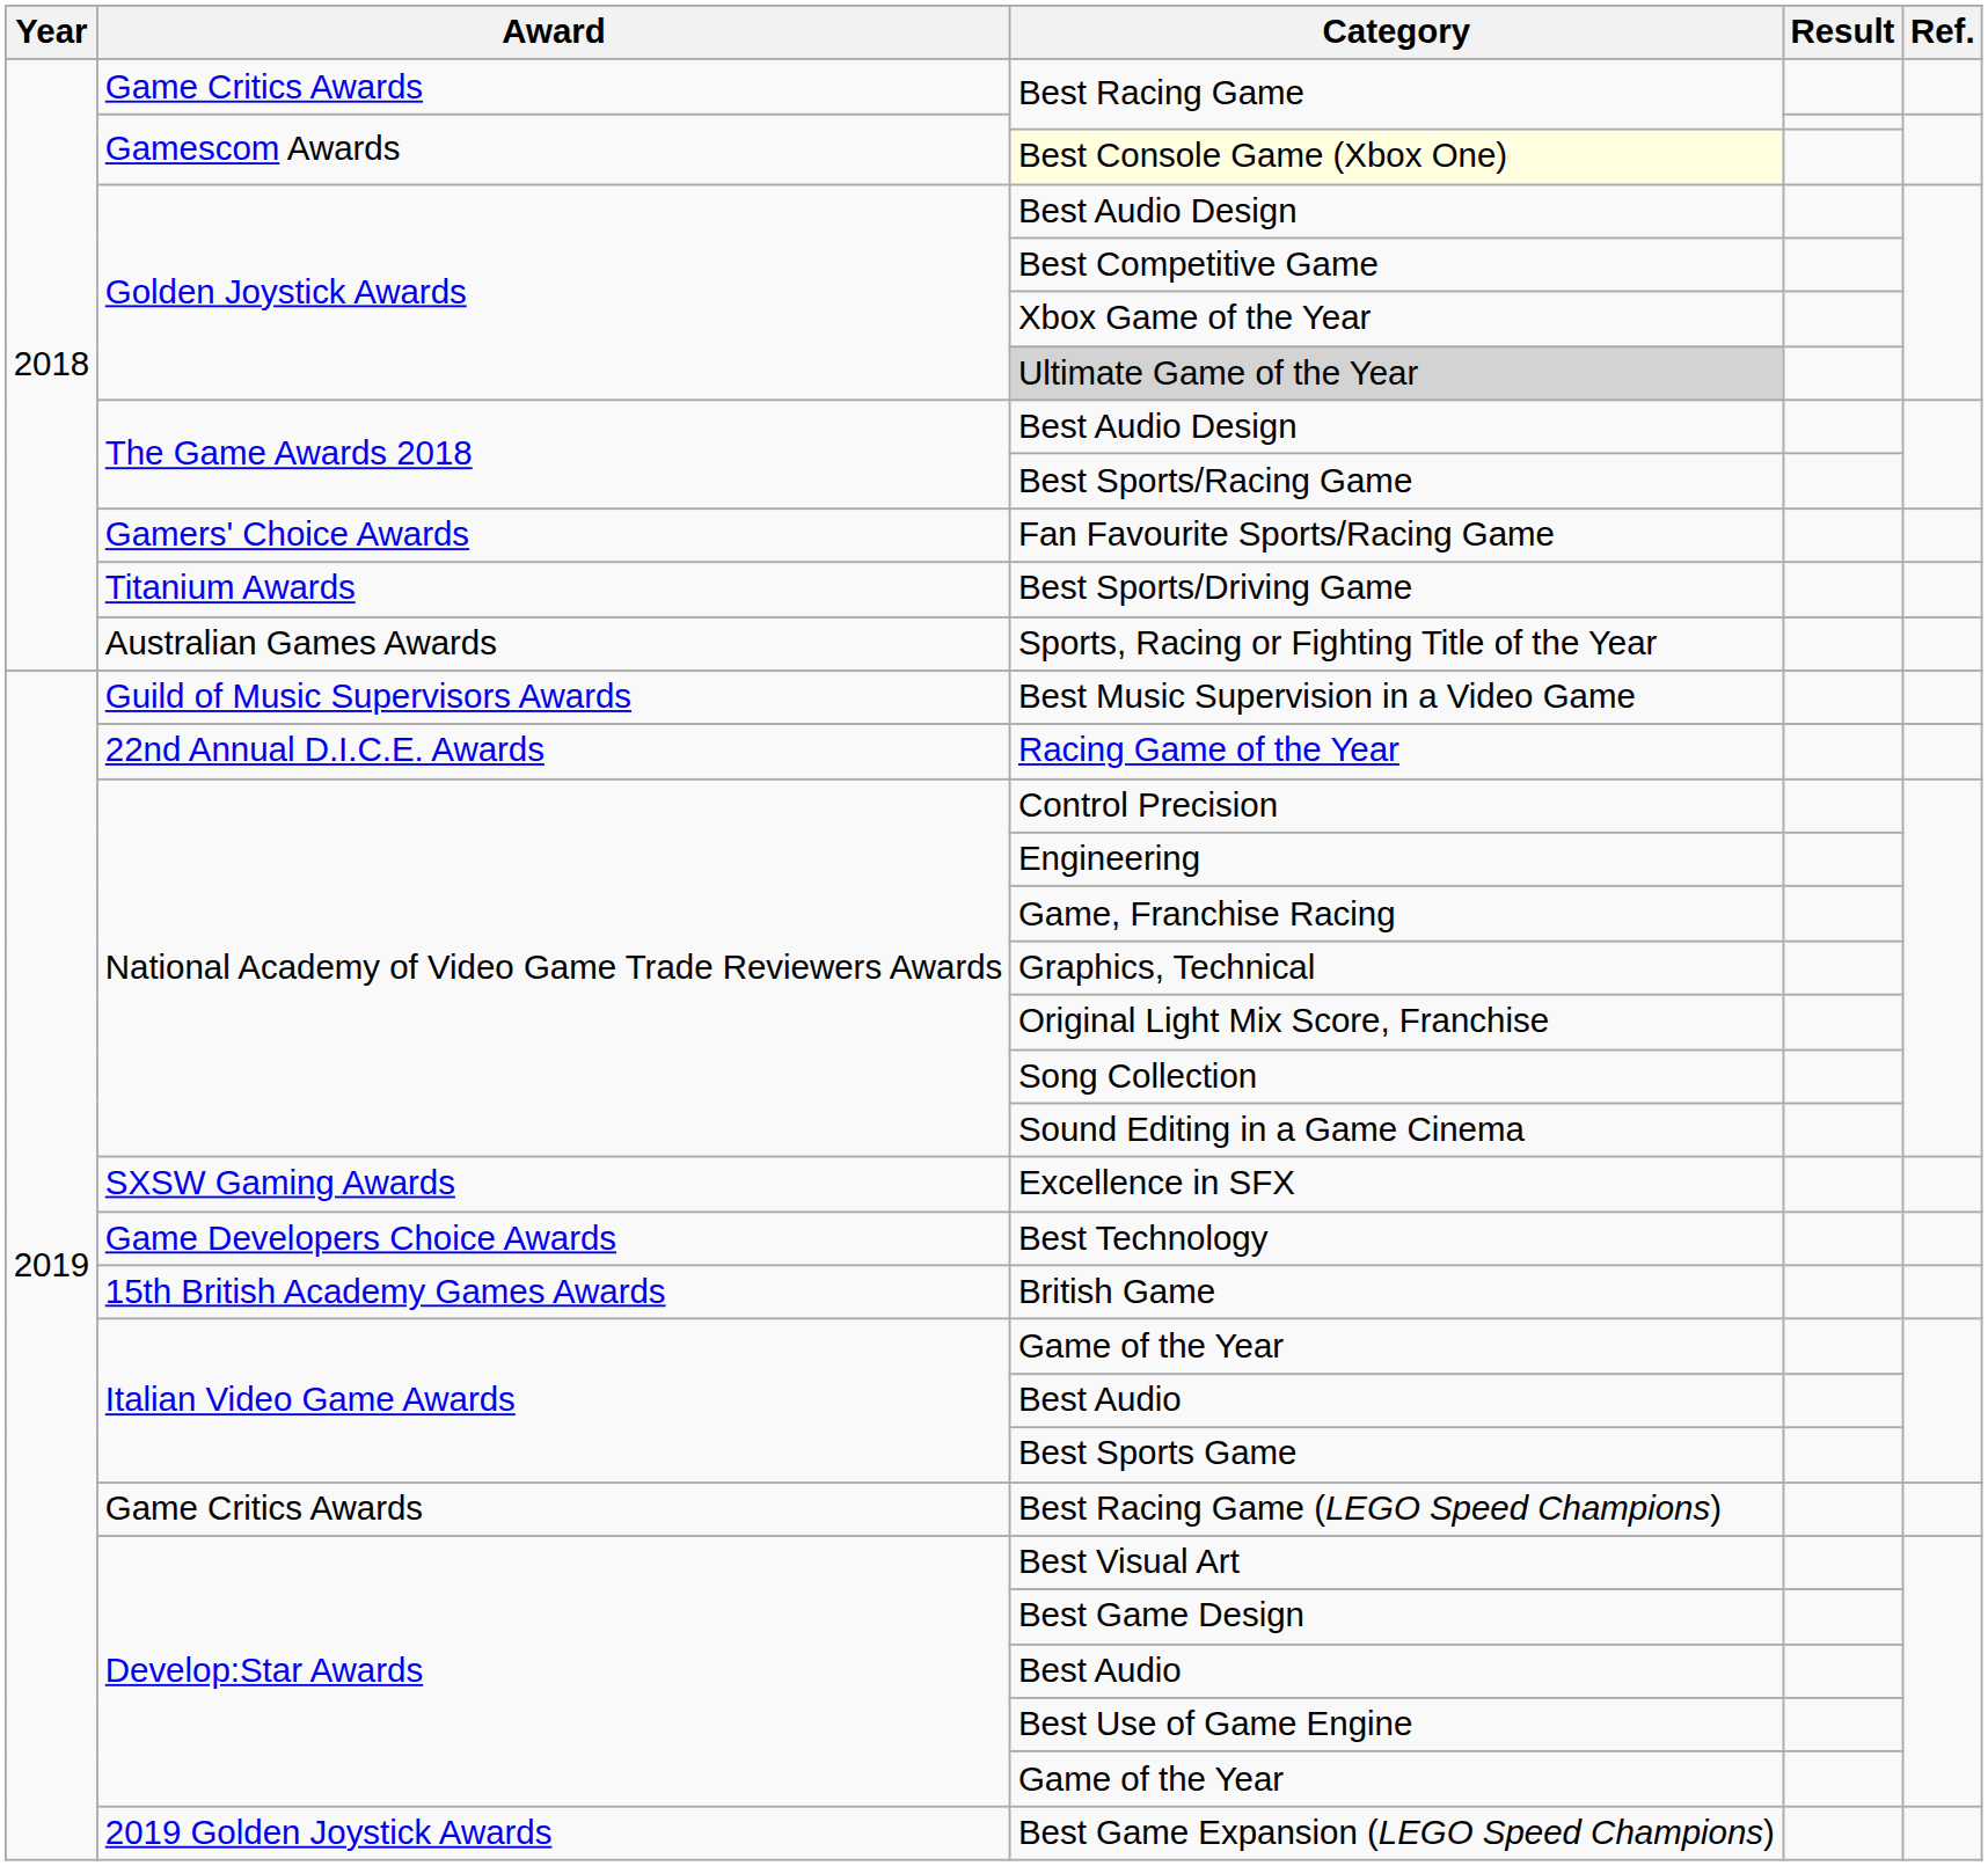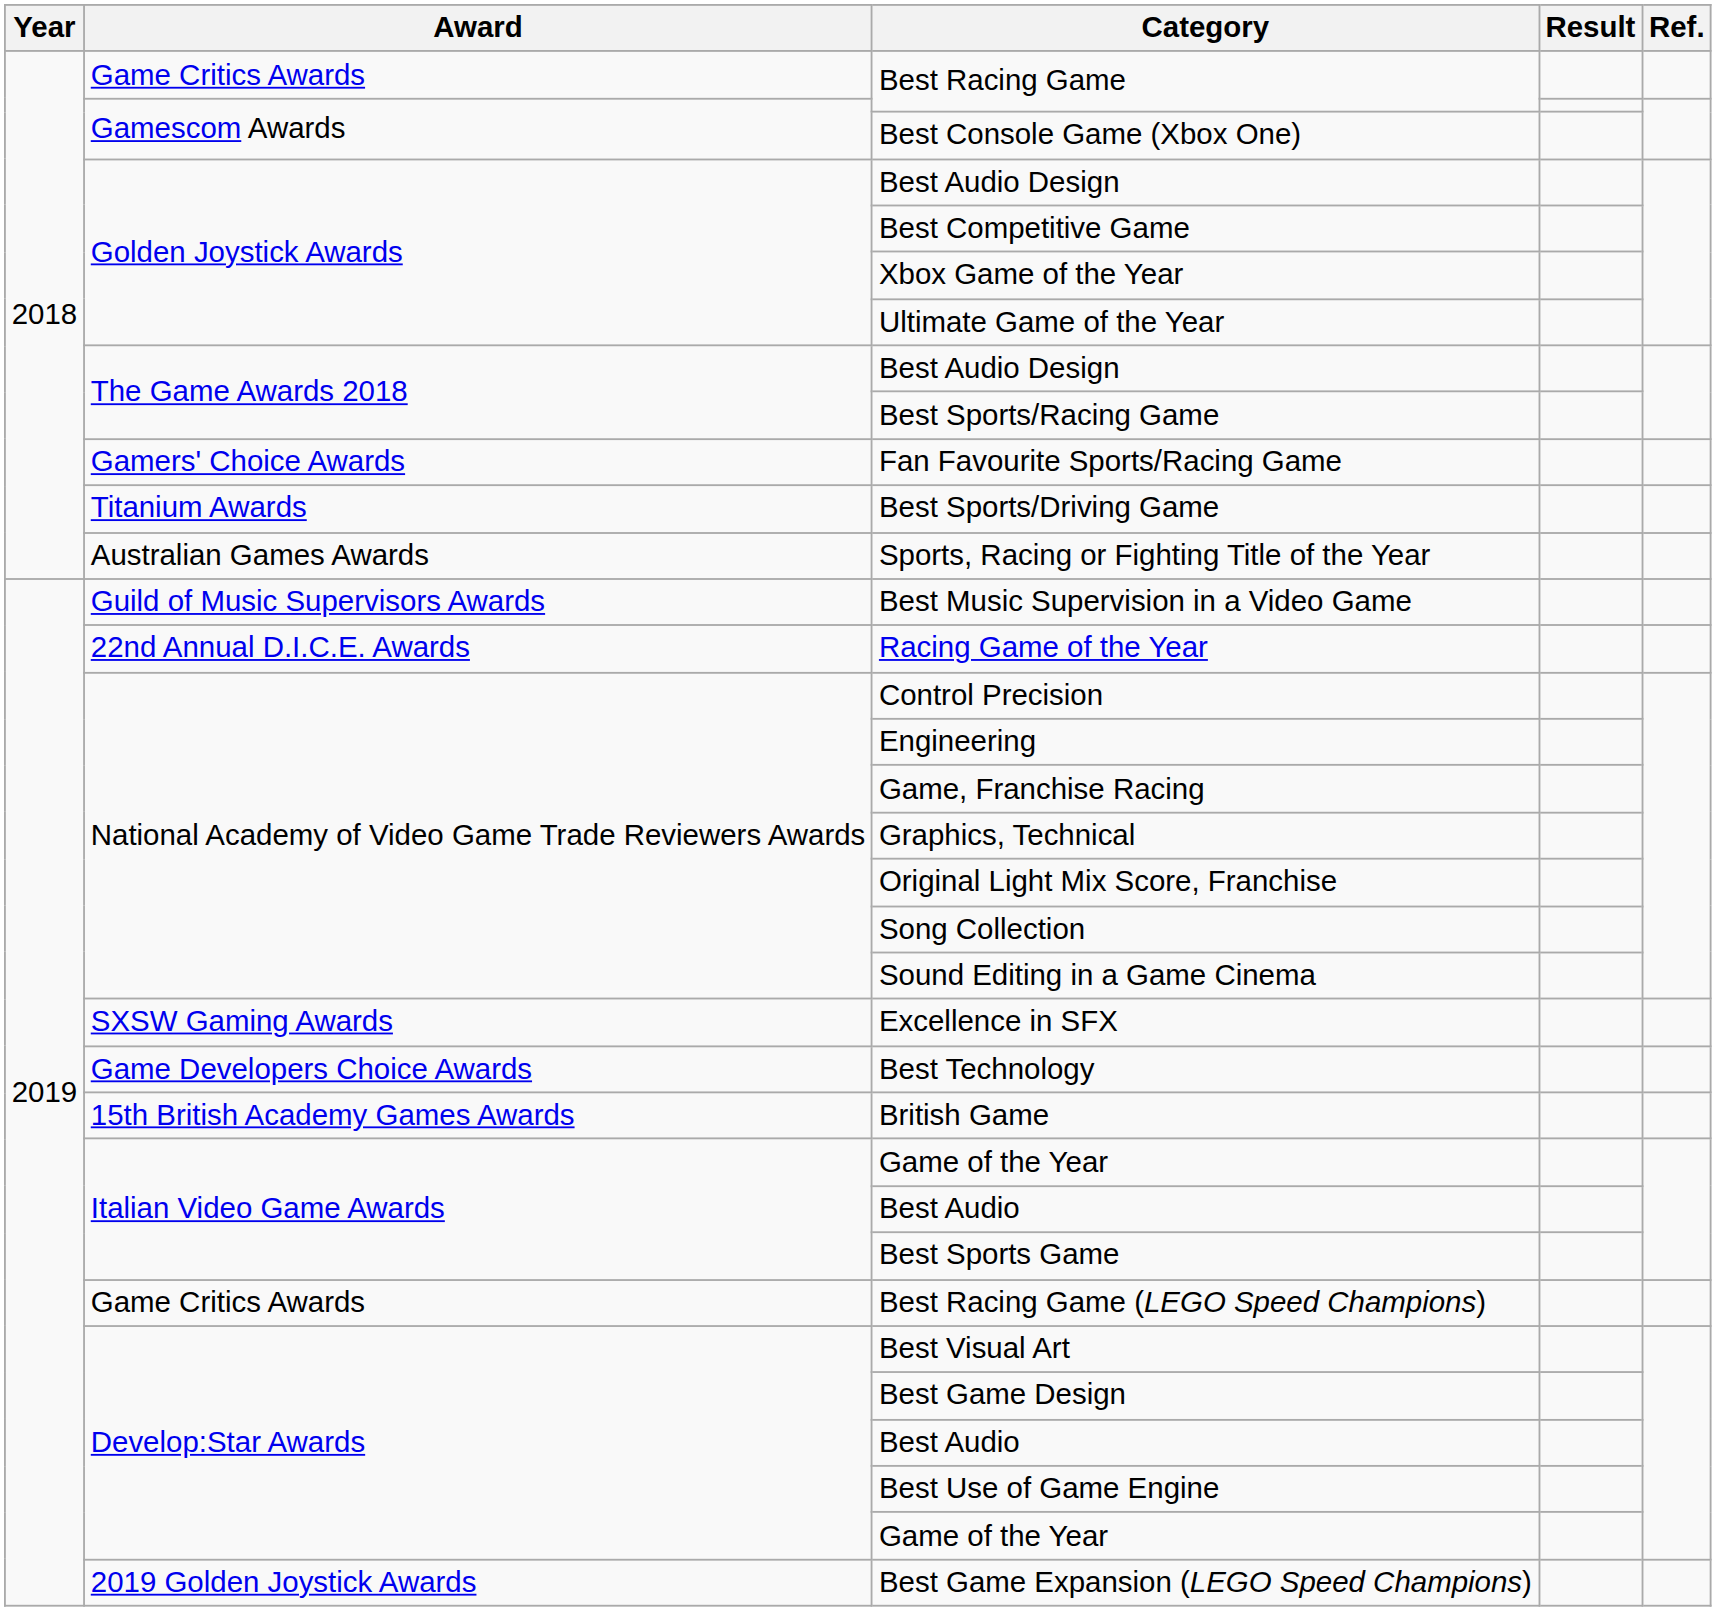Best Console Game (Xbox One) | Category: lightyellow background -> no background
Ultimate Game of the Year | Category: lightgrey background -> no background
